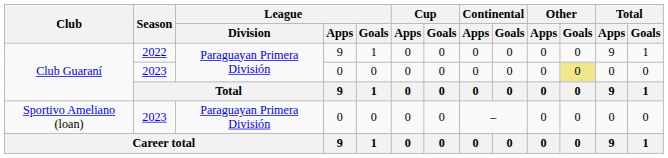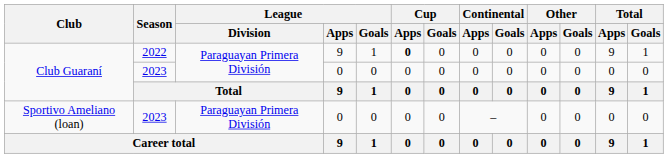Club Guaraní / 2022 | Cup / Apps: normal -> bold
Club Guaraní / 2023 | Other / Goals: khaki background -> no background
